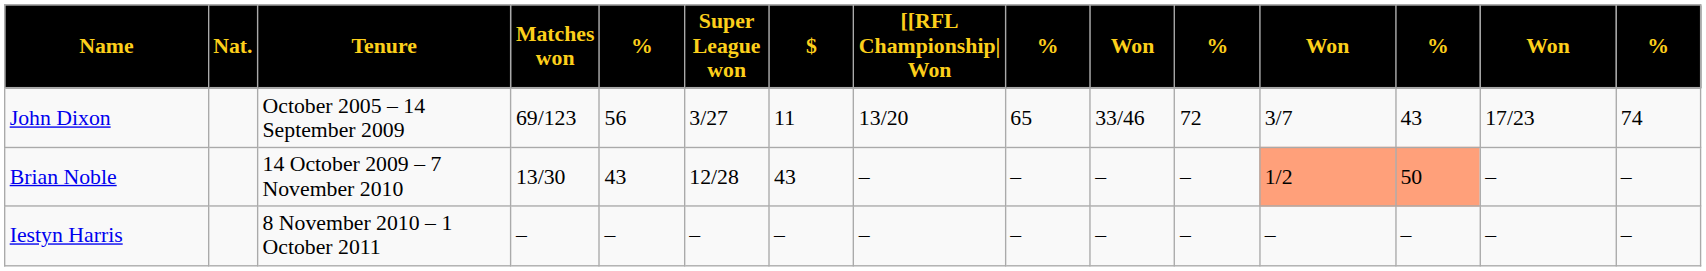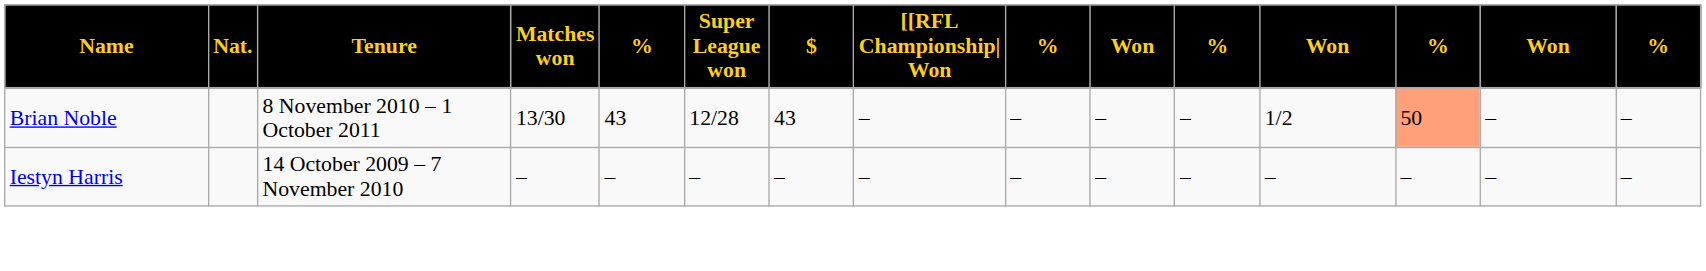- row: John Dixon | October 2005 – 14 September 2009 | 69/123 | 56 | 3/27 | 11 | 13/20 | 65 | 33/46 | 72 | 3/7 | 43 | 17/23 | 74
Brian Noble | Tenure: 14 October 2009 – 7 November 2010 -> 8 November 2010 – 1 October 2011
Brian Noble | column 12: lightsalmon background -> no background
Iestyn Harris | Tenure: 8 November 2010 – 1 October 2011 -> 14 October 2009 – 7 November 2010
